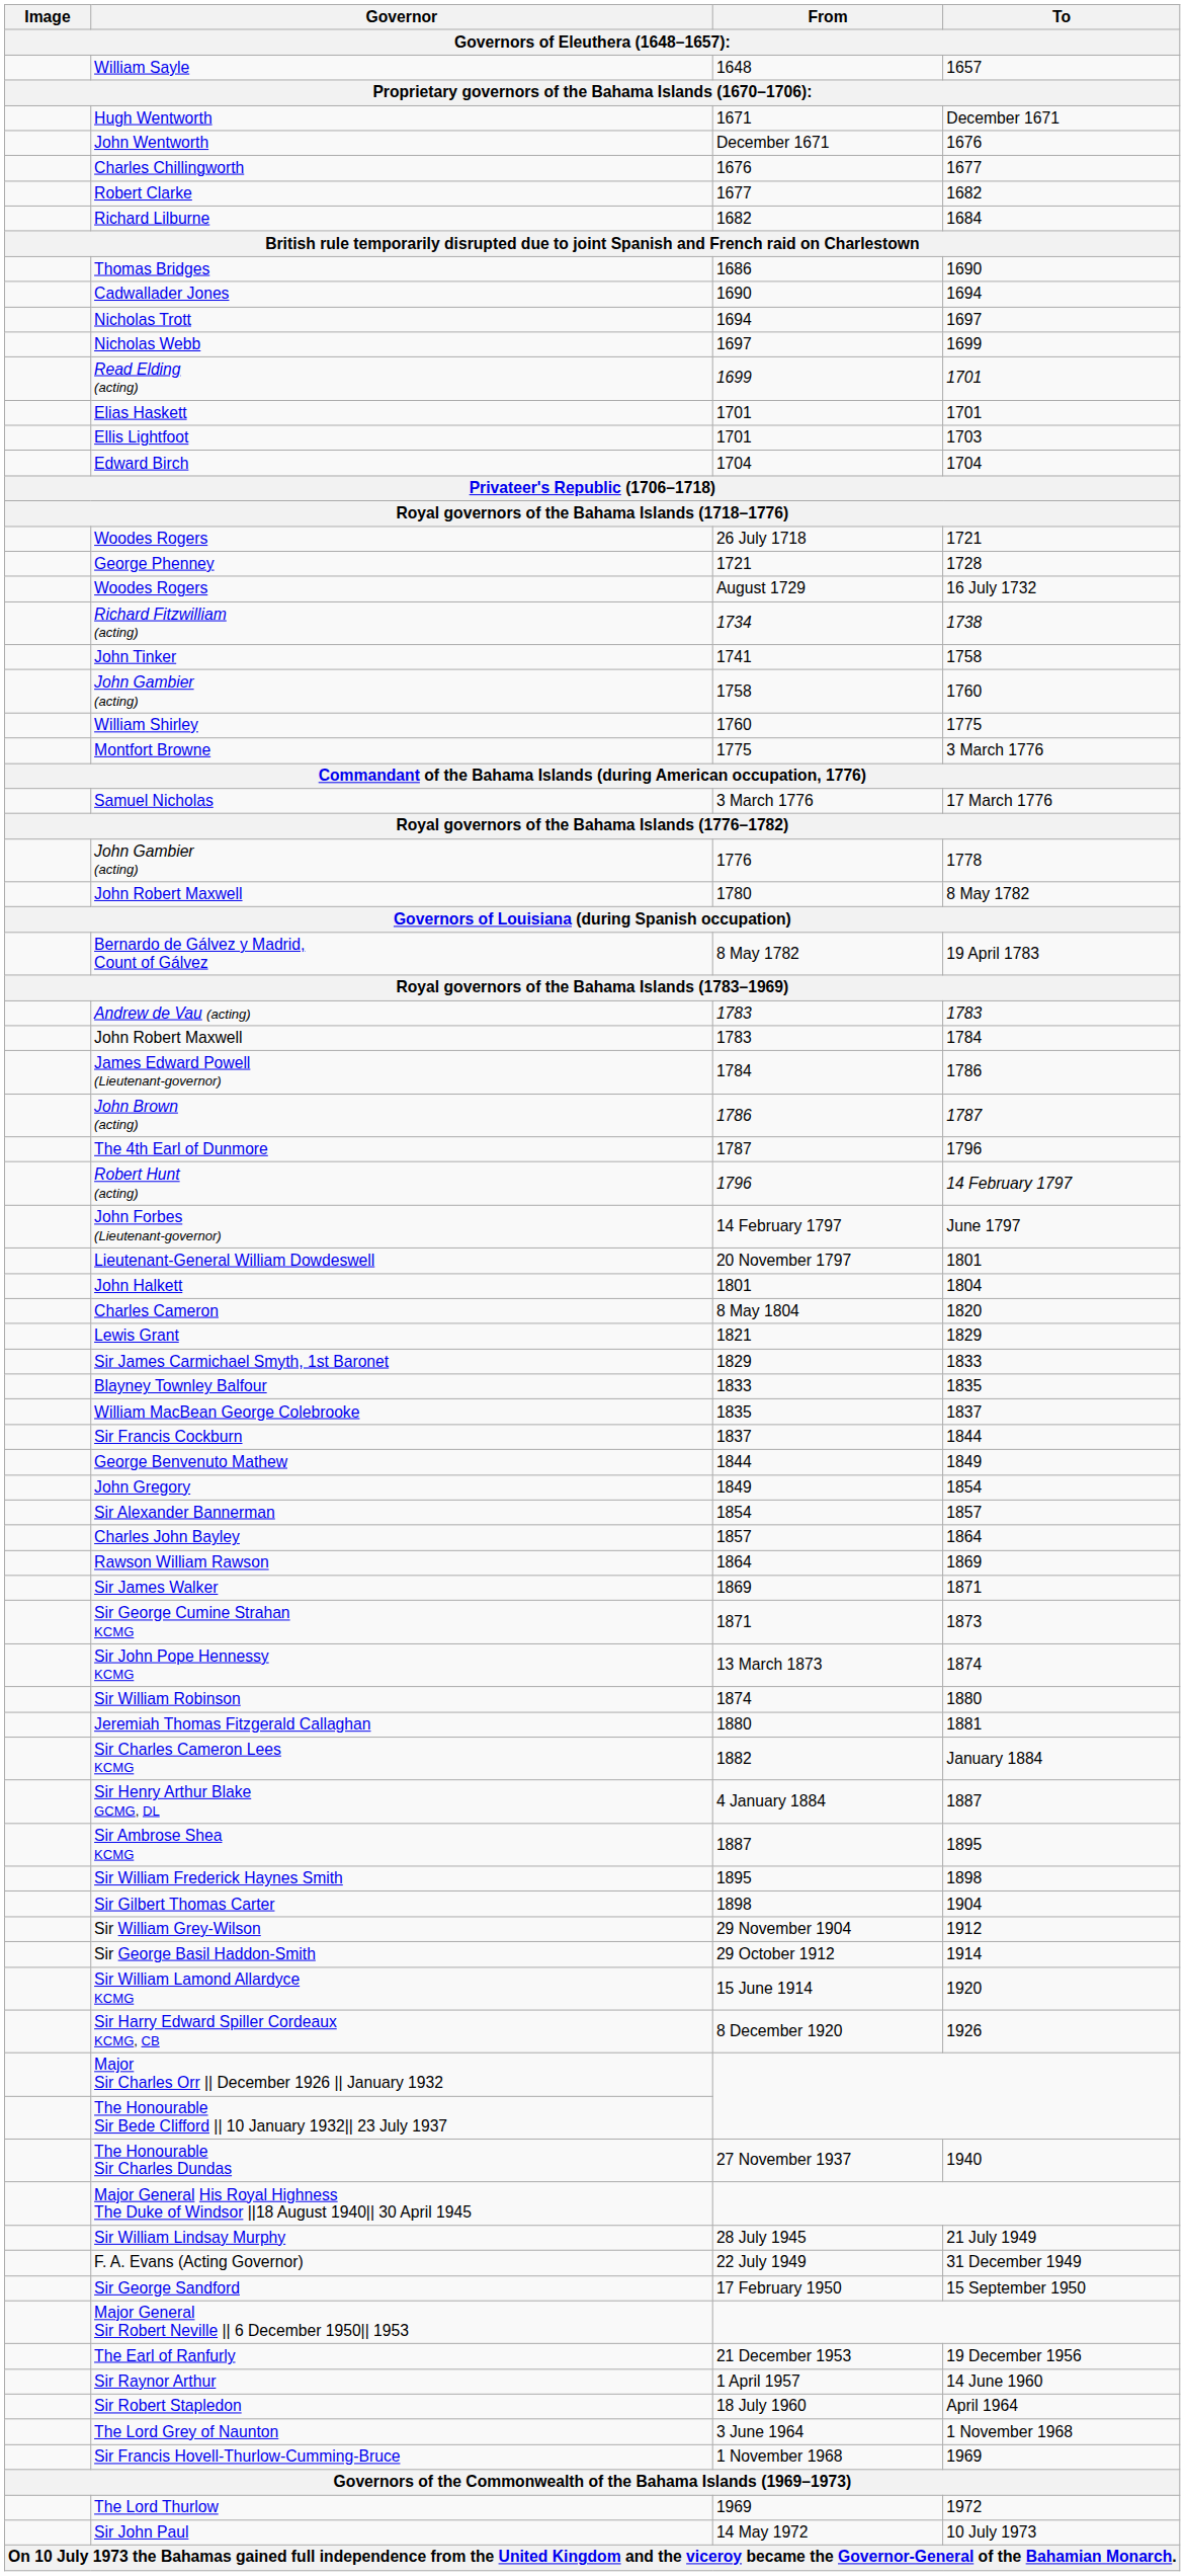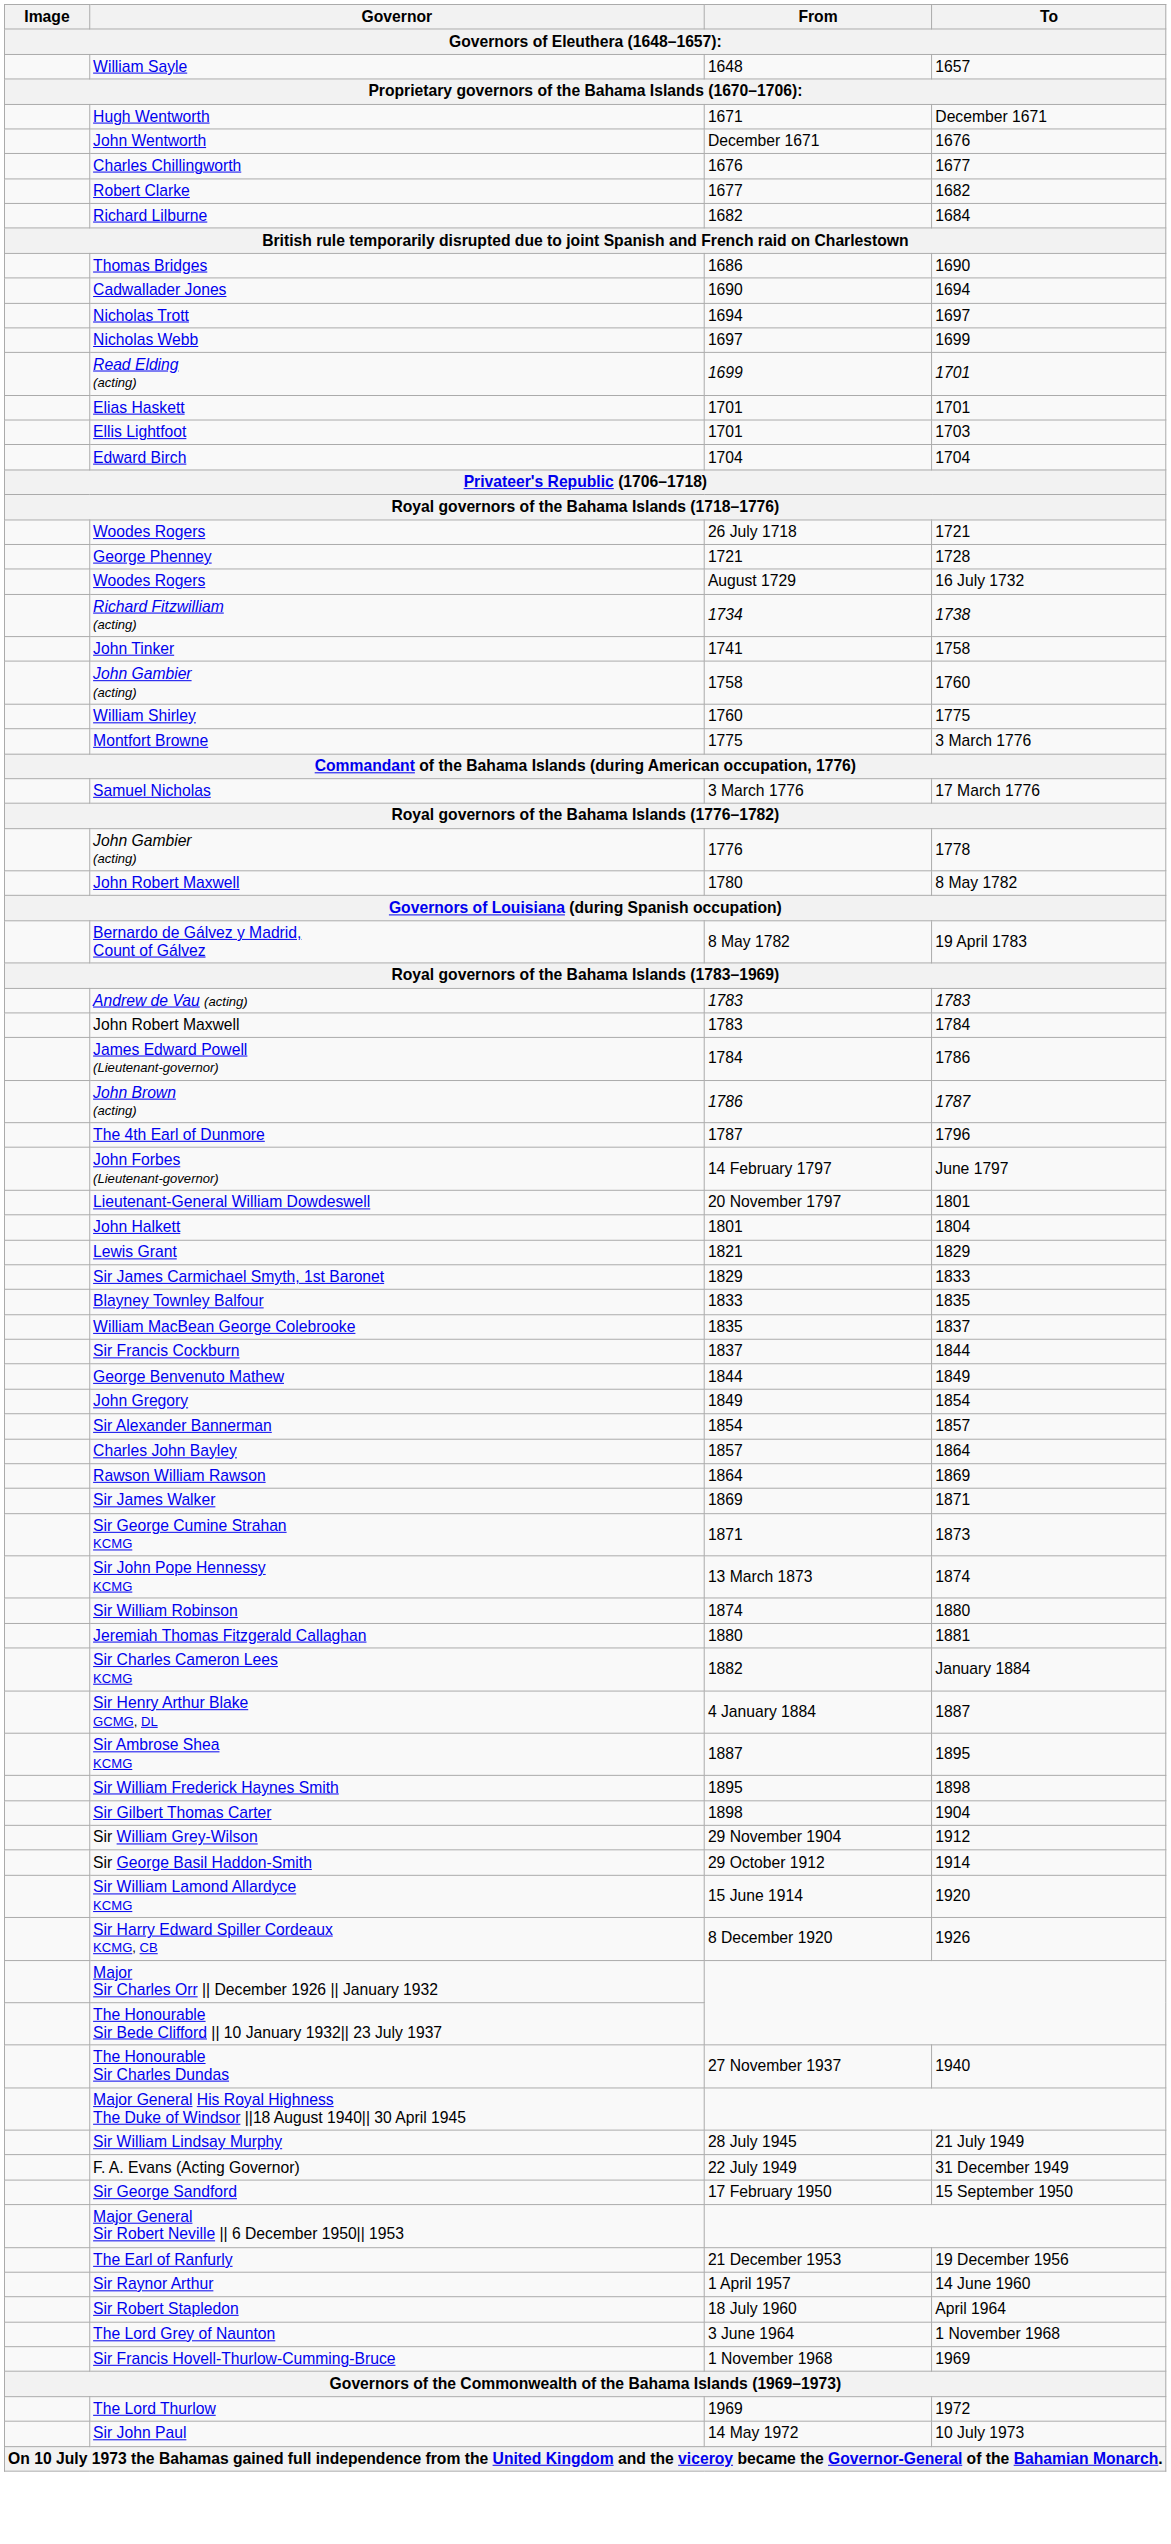- row: Robert Hunt (acting) | 1796 | 14 February 1797
- row: Charles Cameron | 8 May 1804 | 1820
